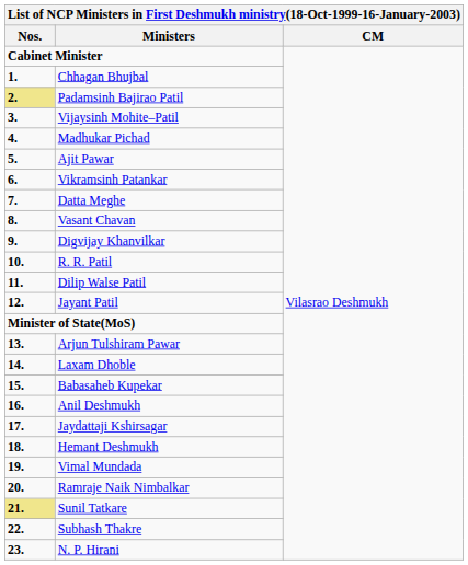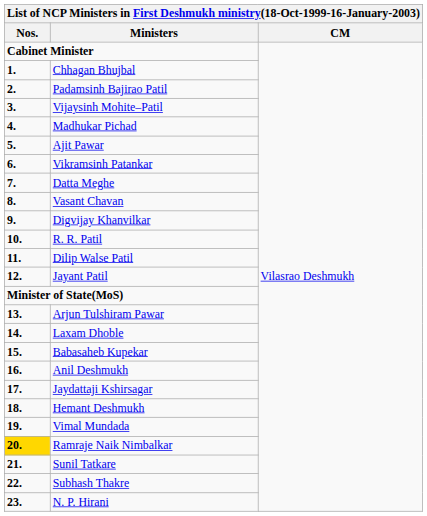Padamsinh Bajirao Patil | Nos.: khaki background -> no background
Ramraje Naik Nimbalkar | Nos.: no background -> gold background
Sunil Tatkare | Nos.: khaki background -> no background
